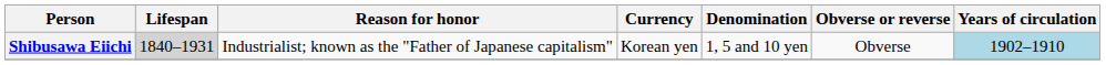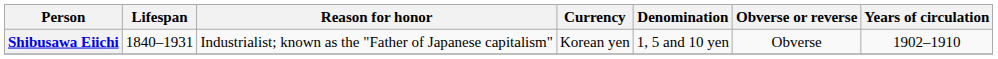Shibusawa Eiichi | Lifespan: lightgrey background -> no background
Shibusawa Eiichi | Years of circulation: lightblue background -> no background
